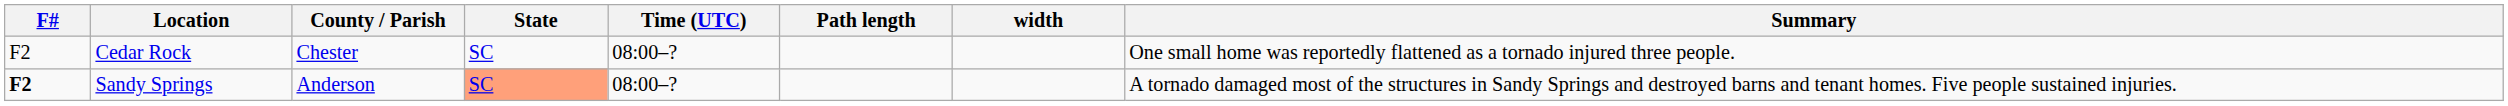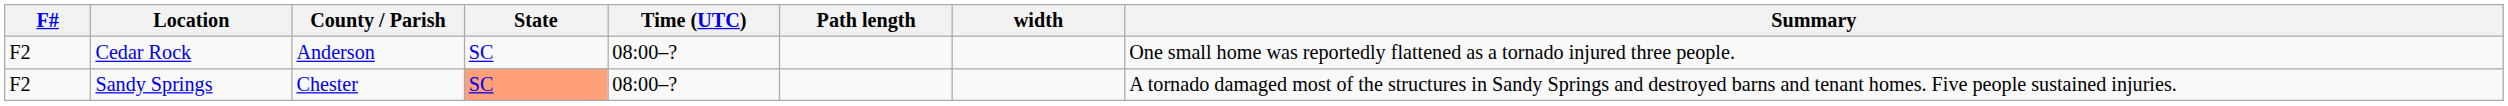Cedar Rock | County / Parish: Chester -> Anderson
Sandy Springs | F#: bold -> normal
Sandy Springs | County / Parish: Anderson -> Chester
